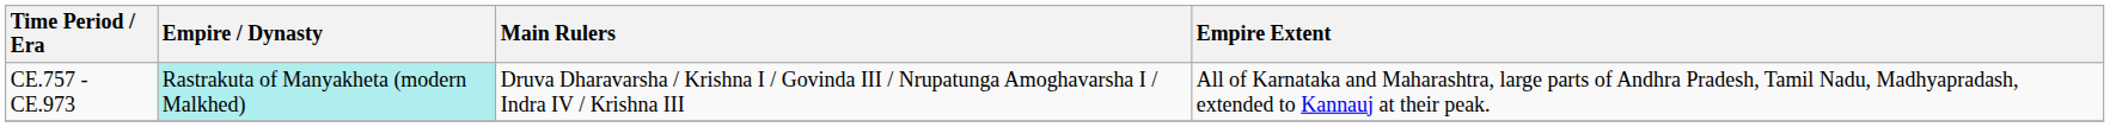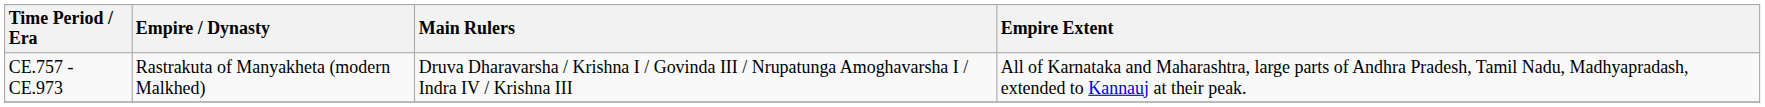CE.757 - CE.973 | Empire / Dynasty: paleturquoise background -> no background
